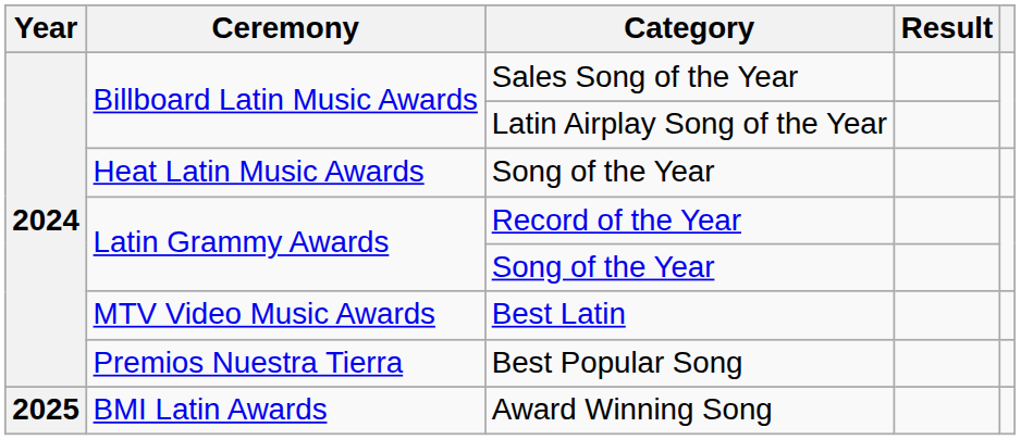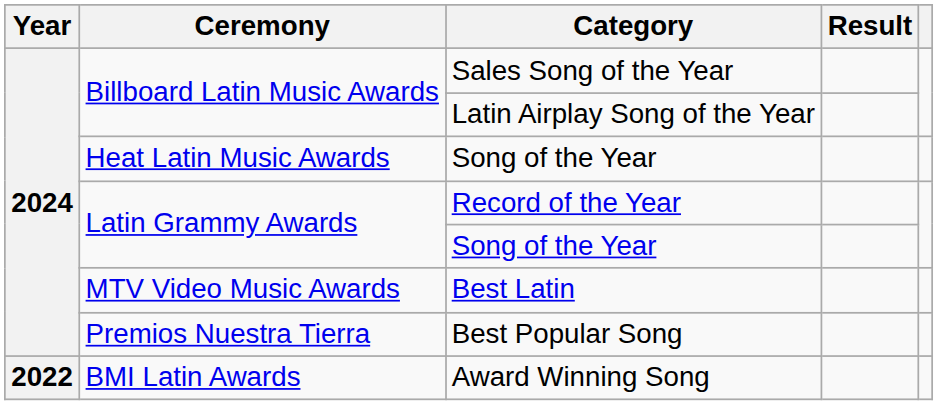Award Winning Song | Year: 2025 -> 2022
